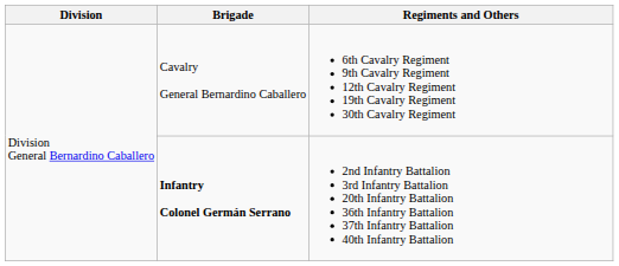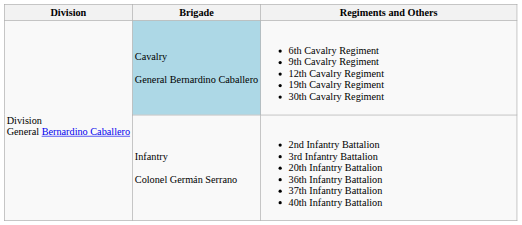Cavalry General Bernardino Caballero | Brigade: no background -> lightblue background
Infantry Colonel Germán Serrano | Brigade: bold -> normal
